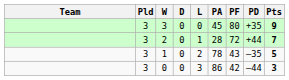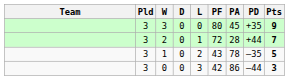columns swapped: PF <-> PA
